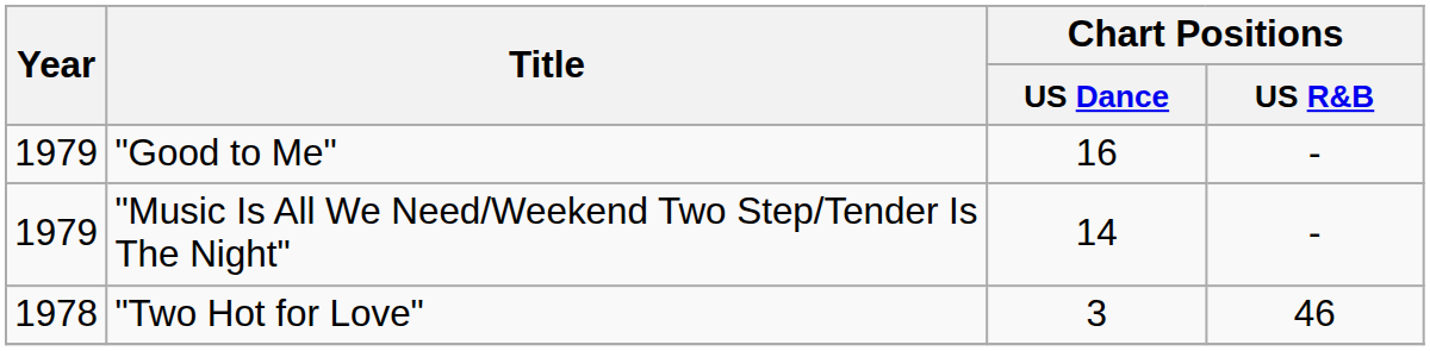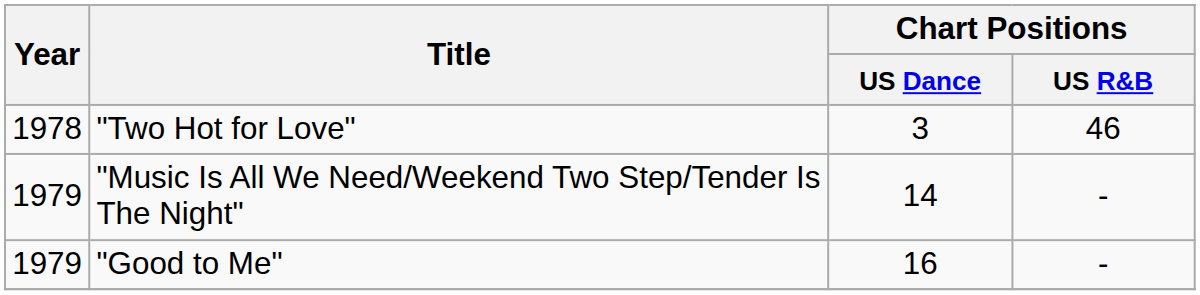rows swapped: "Two Hot for Love" <-> "Good to Me"
